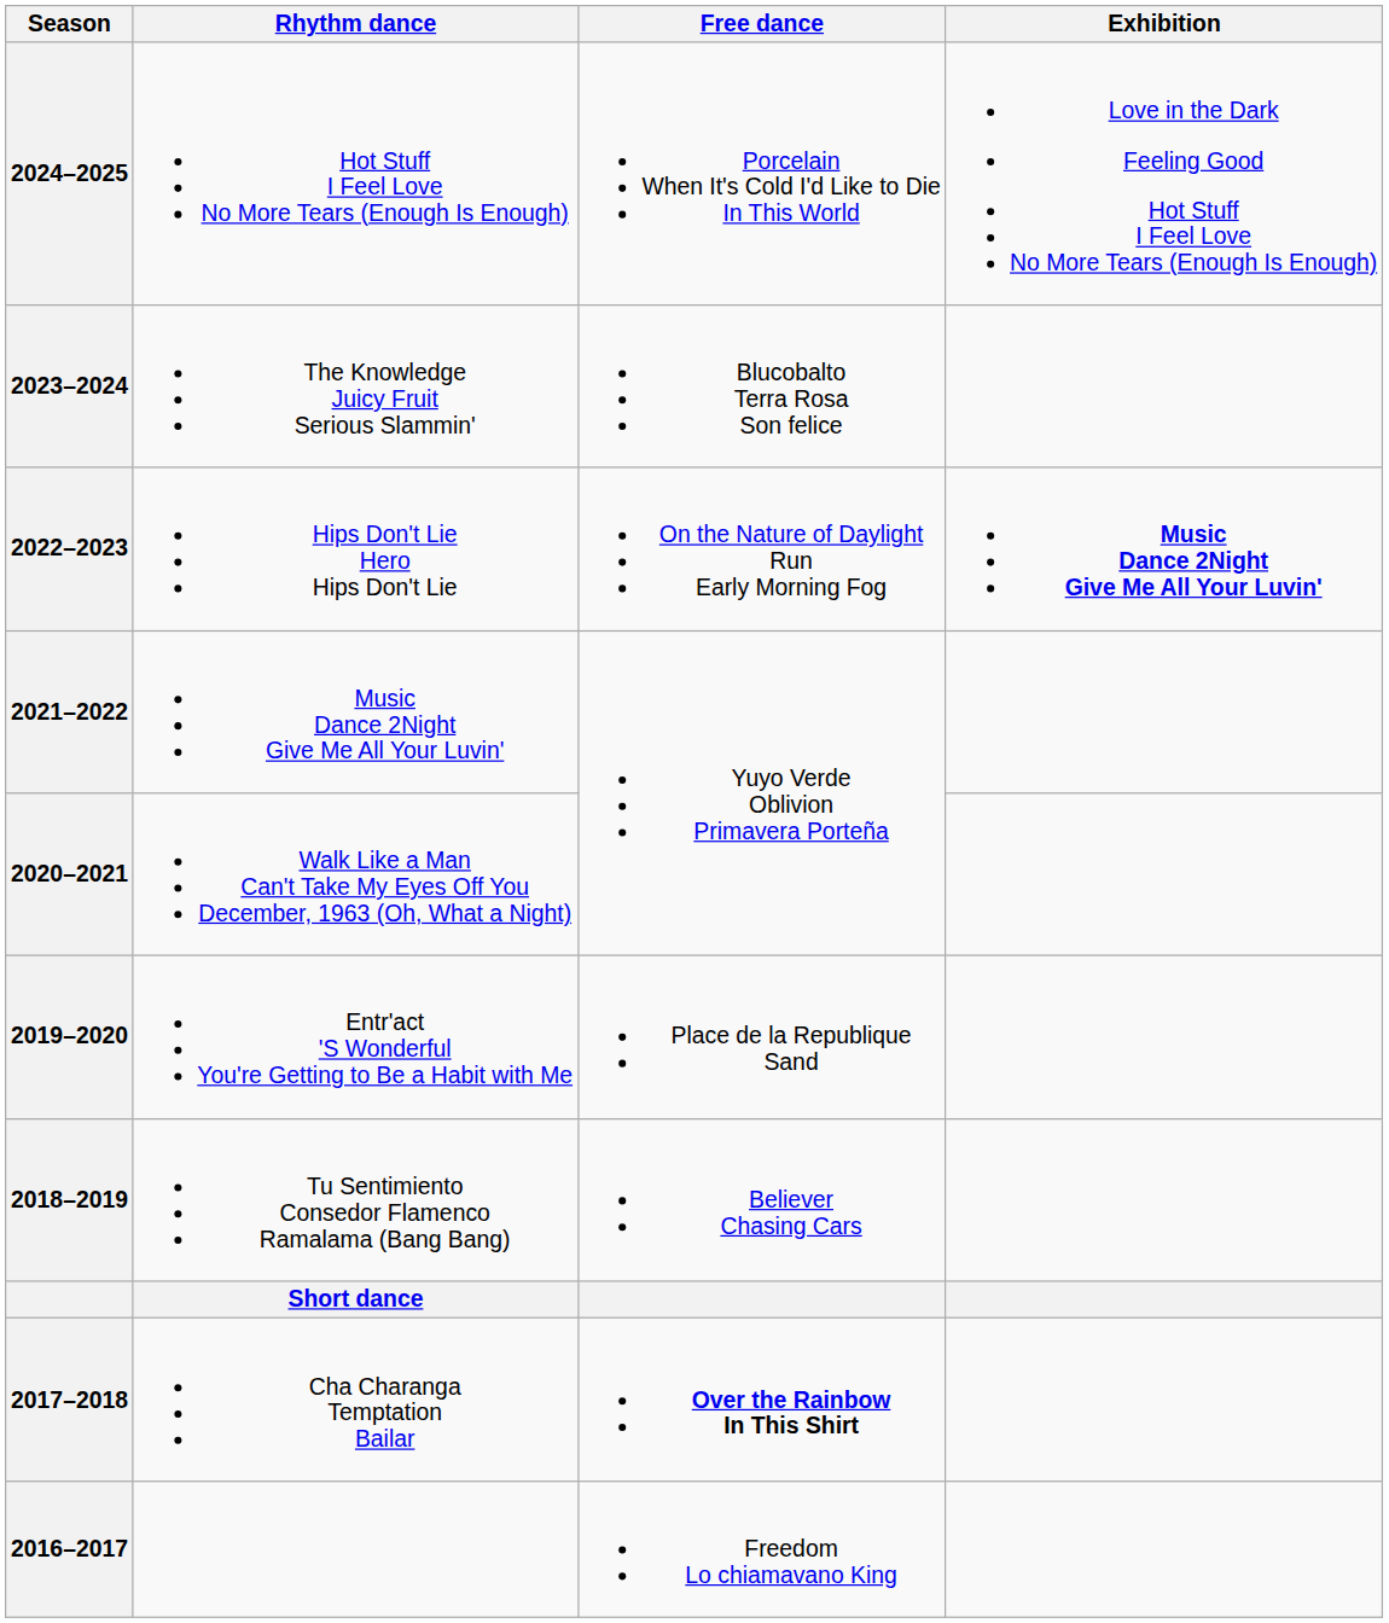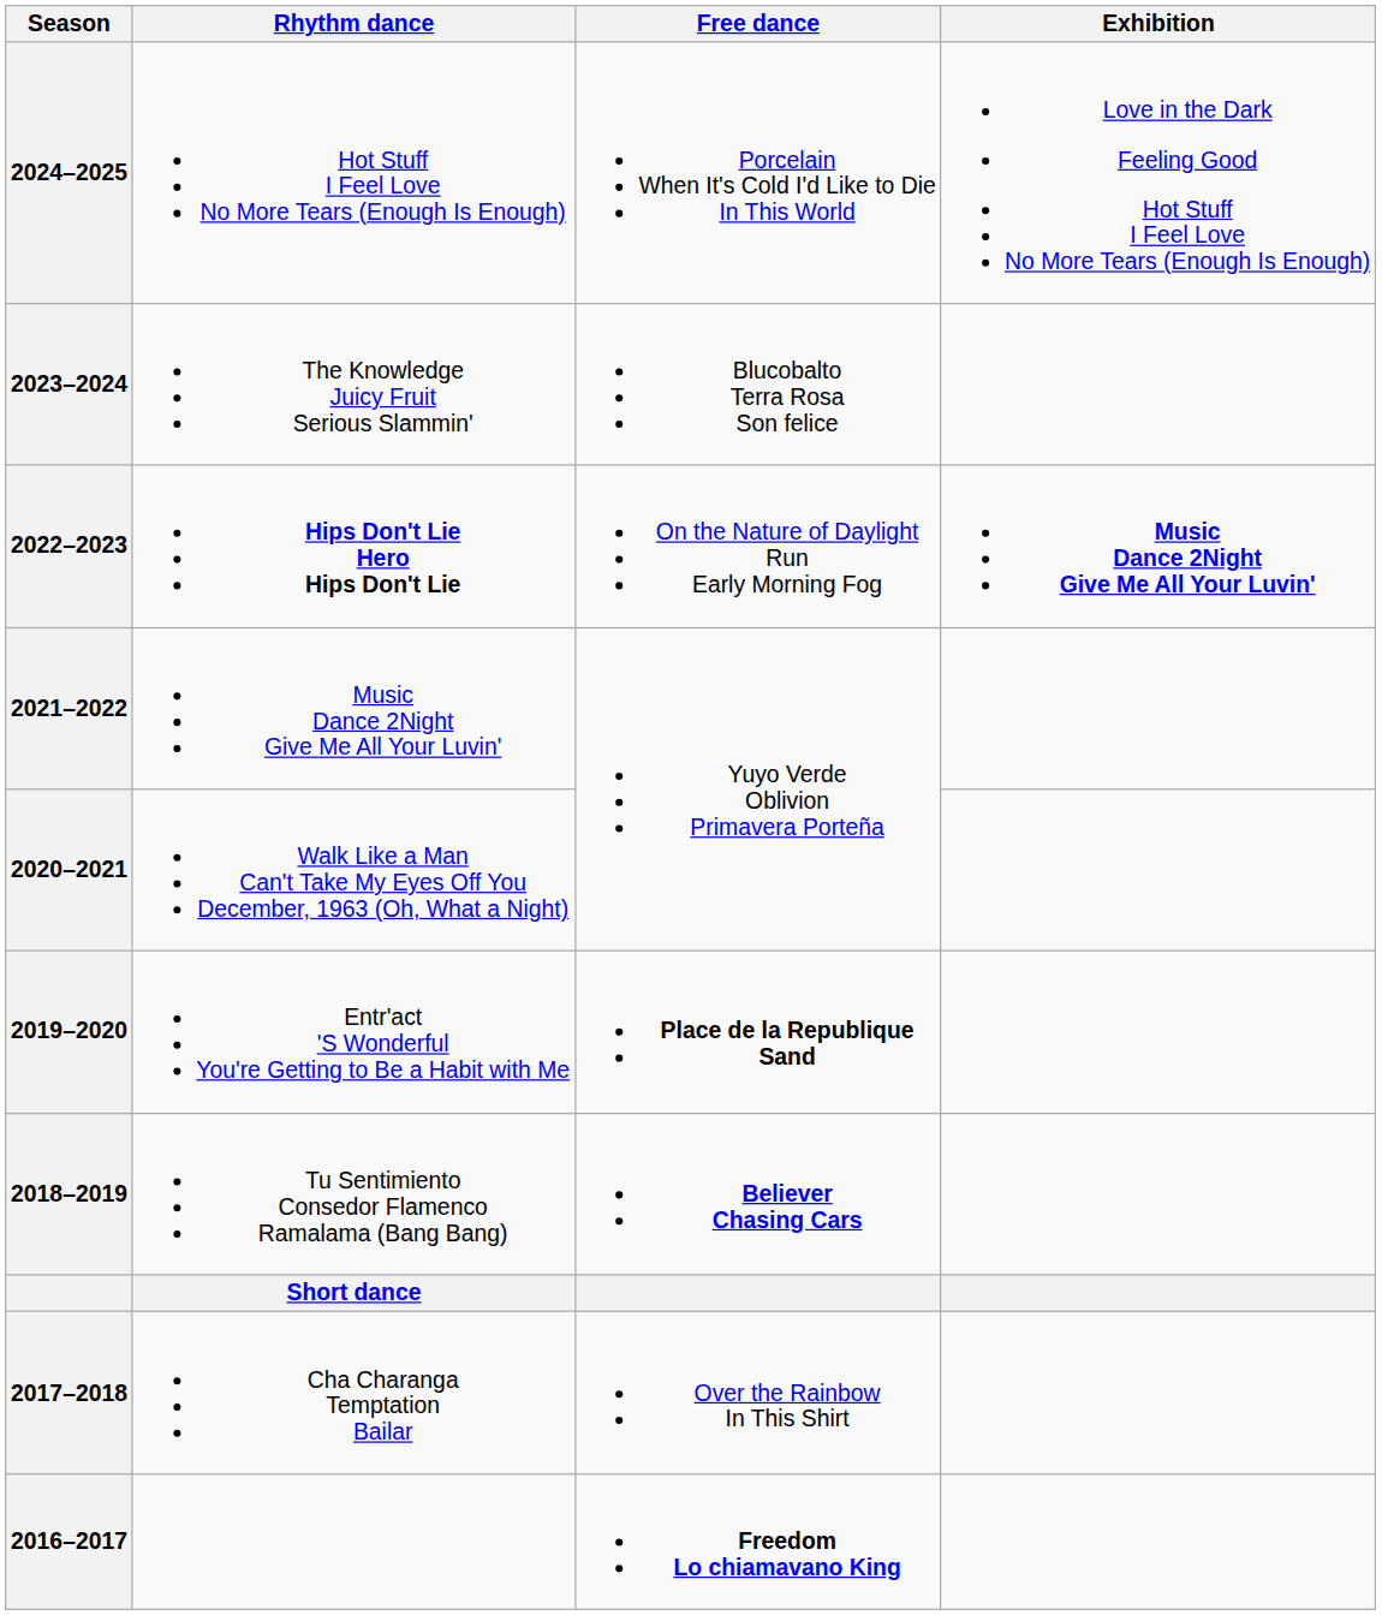2022–2023 | Rhythm dance: normal -> bold
2019–2020 | Free dance: normal -> bold
2018–2019 | Free dance: normal -> bold
2017–2018 | Free dance: bold -> normal
2016–2017 | Free dance: normal -> bold
